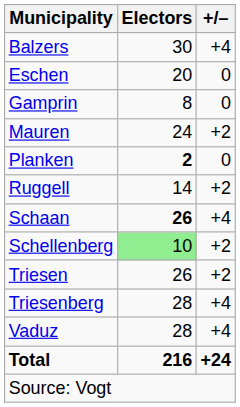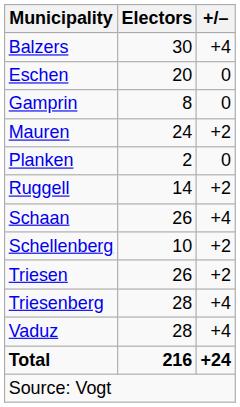Planken | Electors: bold -> normal
Schaan | Electors: bold -> normal
Schellenberg | Electors: lightgreen background -> no background
